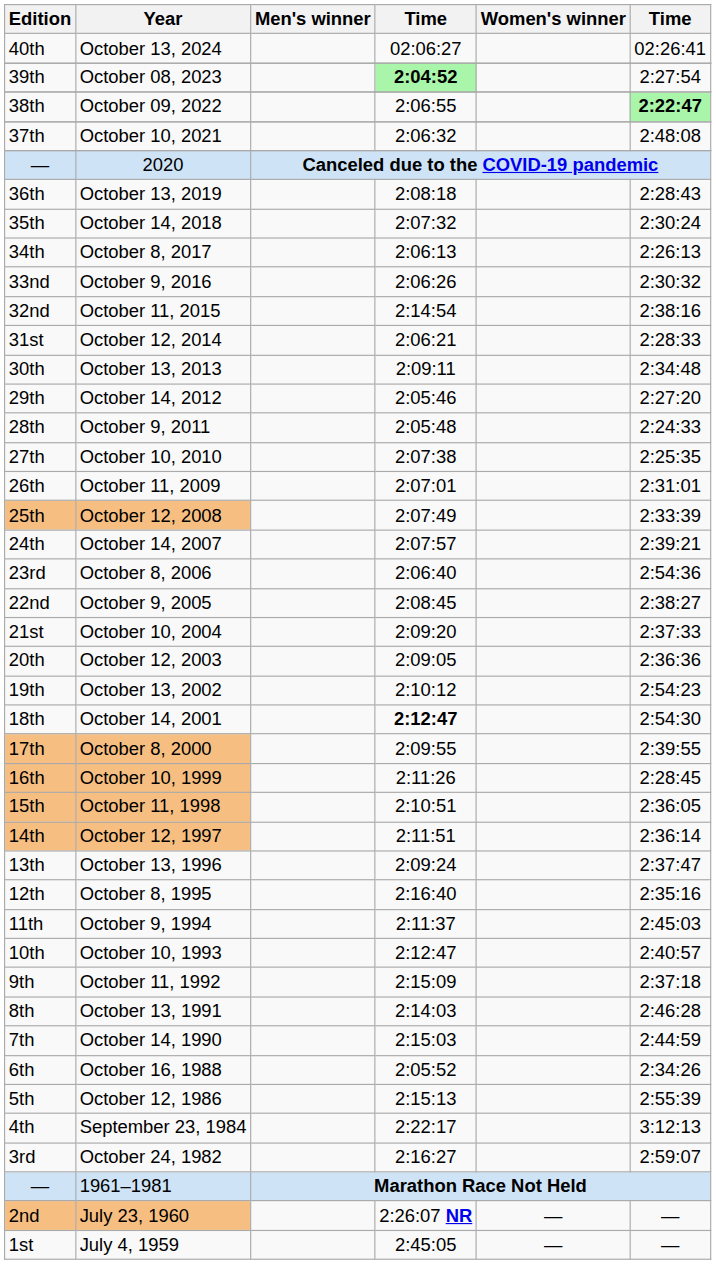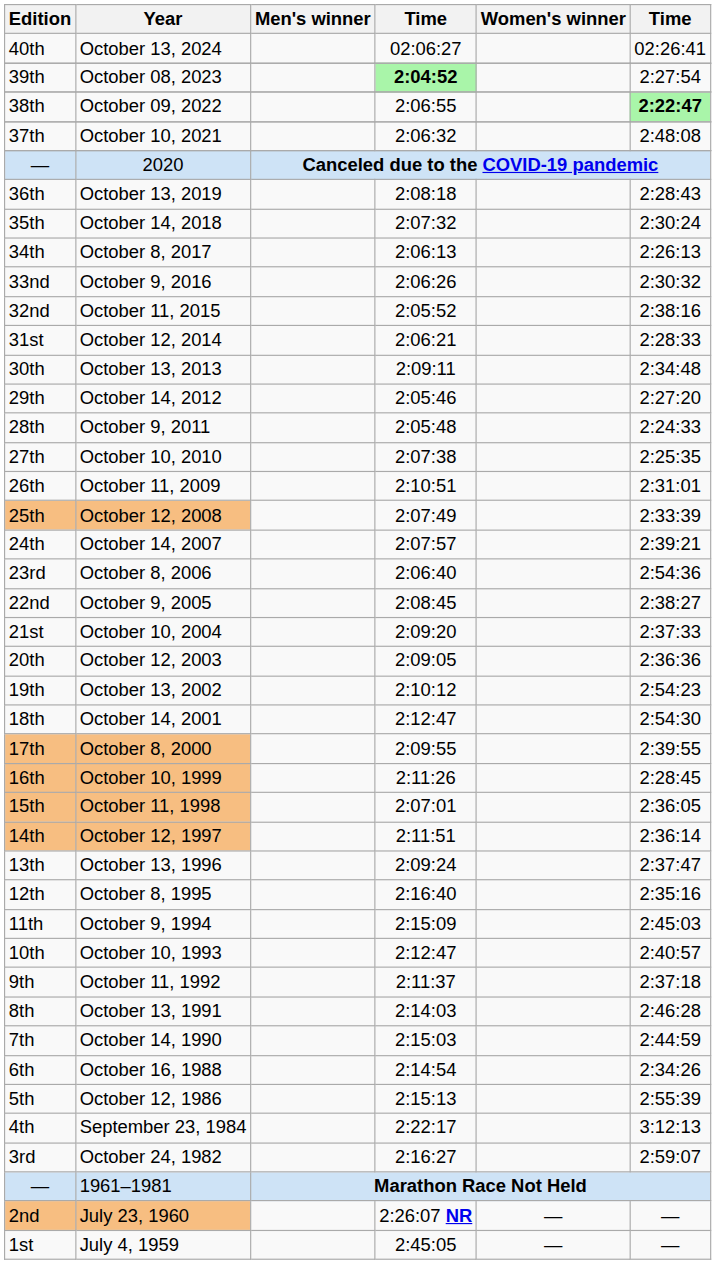October 11, 2015 | column 4: 2:14:54 -> 2:05:52
October 11, 2009 | column 4: 2:07:01 -> 2:10:51
October 14, 2001 | column 4: bold -> normal
October 11, 1998 | column 4: 2:10:51 -> 2:07:01
October 9, 1994 | column 4: 2:11:37 -> 2:15:09
October 11, 1992 | column 4: 2:15:09 -> 2:11:37
October 16, 1988 | column 4: 2:05:52 -> 2:14:54
